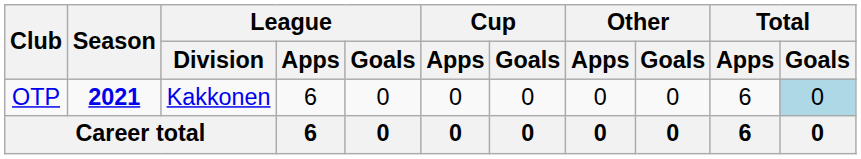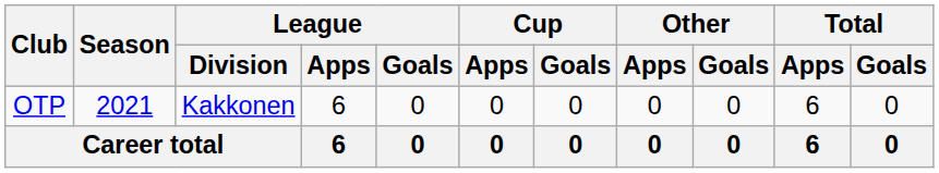OTP | Season: bold -> normal
OTP | Total / Goals: lightblue background -> no background
